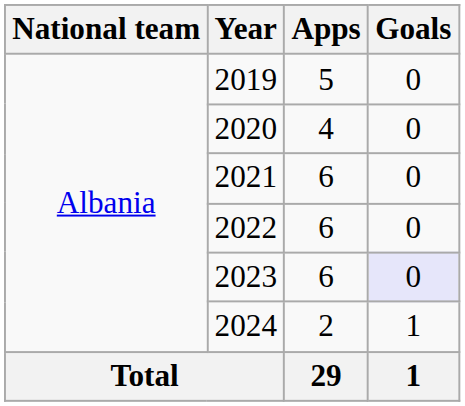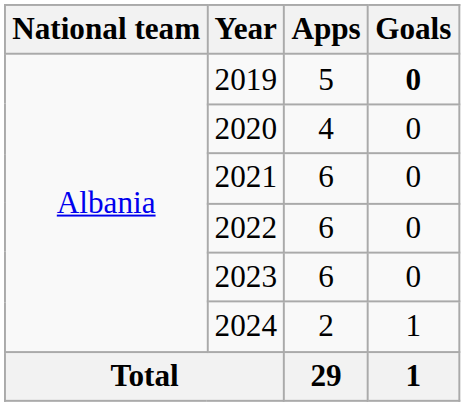2019 | Goals: normal -> bold
2023 | Goals: lavender background -> no background
